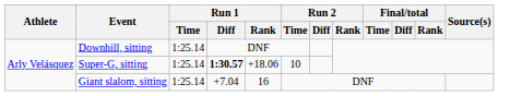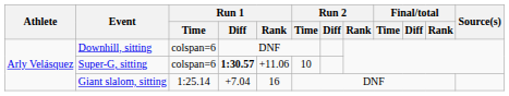Downhill, sitting | Run 1 / Time: 1:25.14 -> colspan=6
Super-G, sitting | Run 1 / Time: 1:25.14 -> colspan=6
Super-G, sitting | Run 1 / Rank: +18.06 -> +11.06
